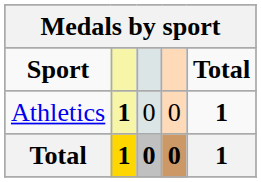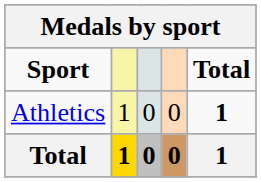Athletics | column 2: bold -> normal
